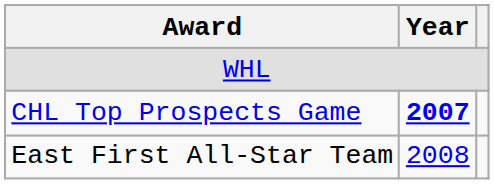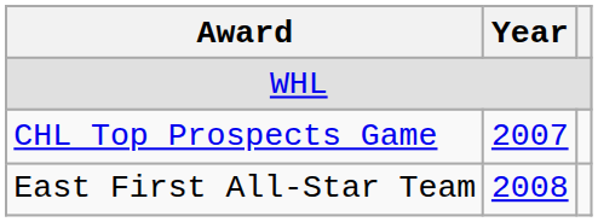CHL Top Prospects Game | Year: bold -> normal
